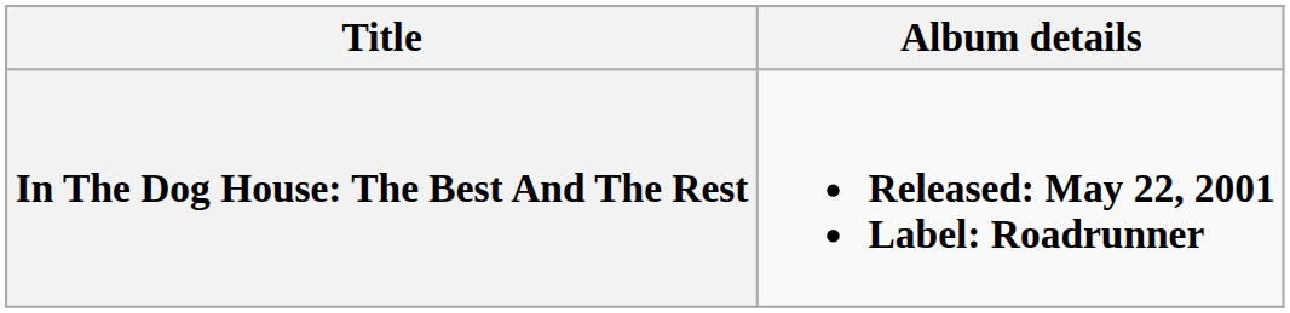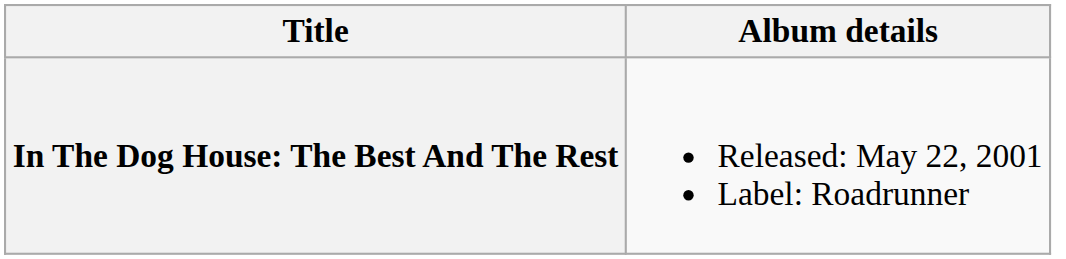In The Dog House: The Best And The Rest | Album details: bold -> normal
